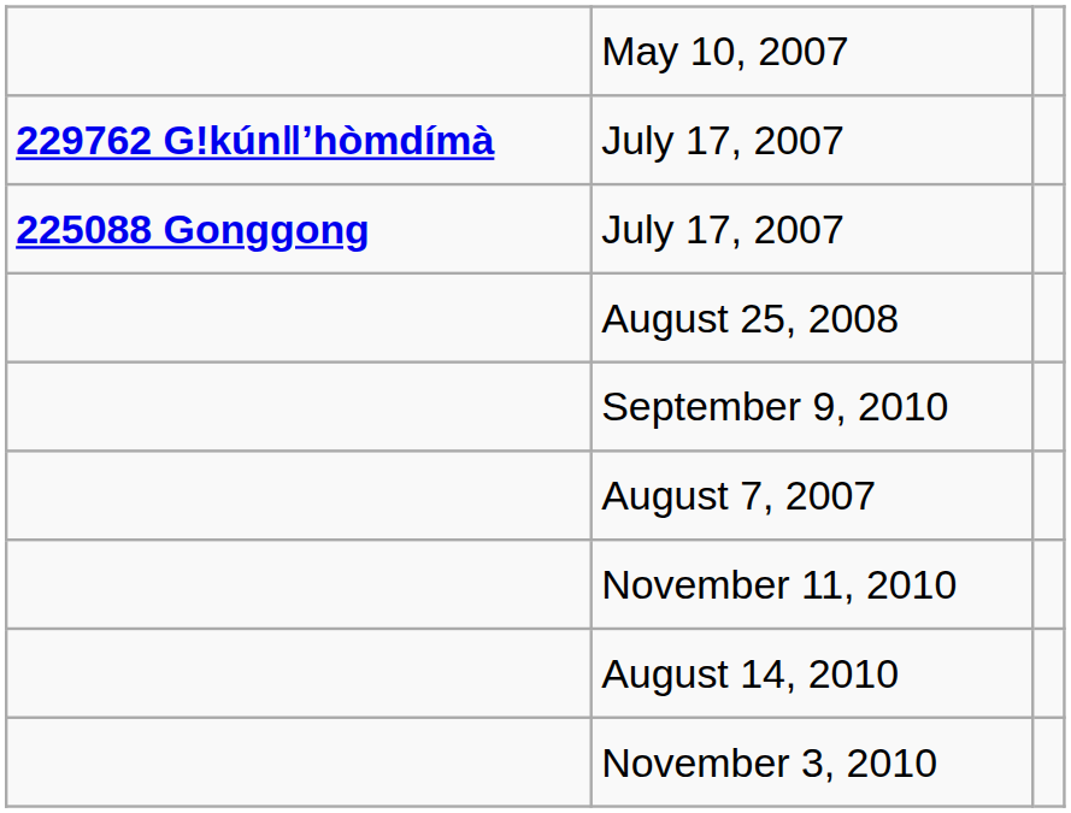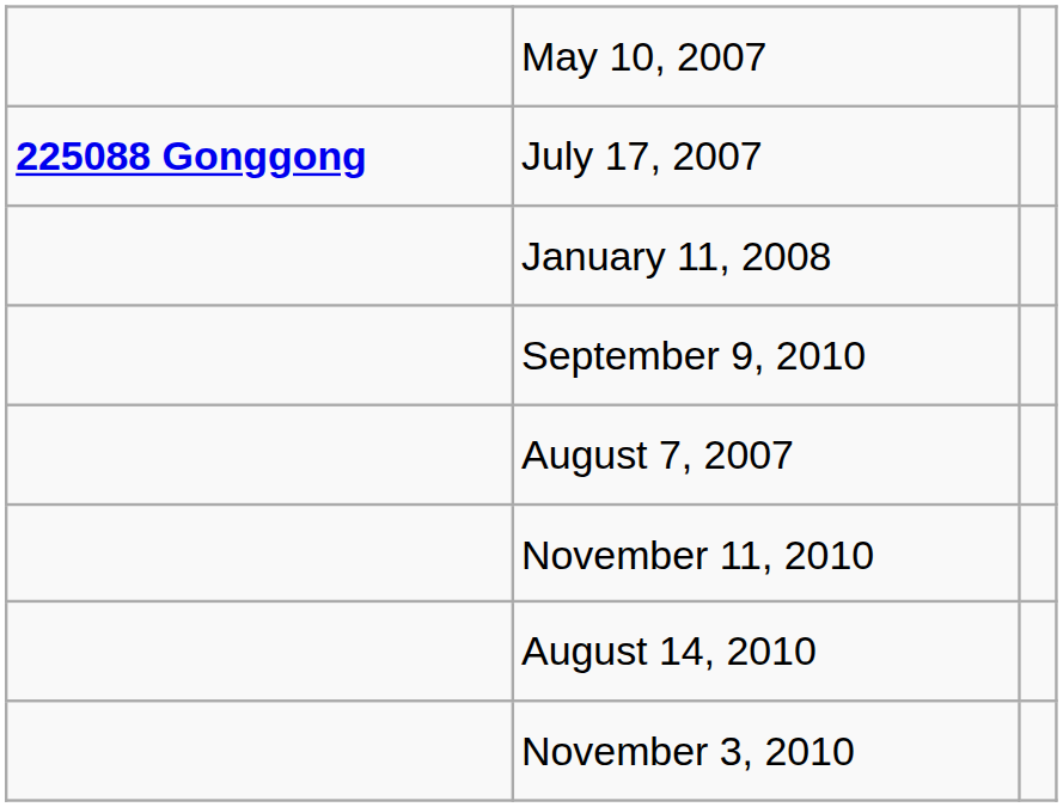- row: 229762 Gǃkúnǁʼhòmdímà | July 17, 2007
- row: August 25, 2008
+ row: January 11, 2008
